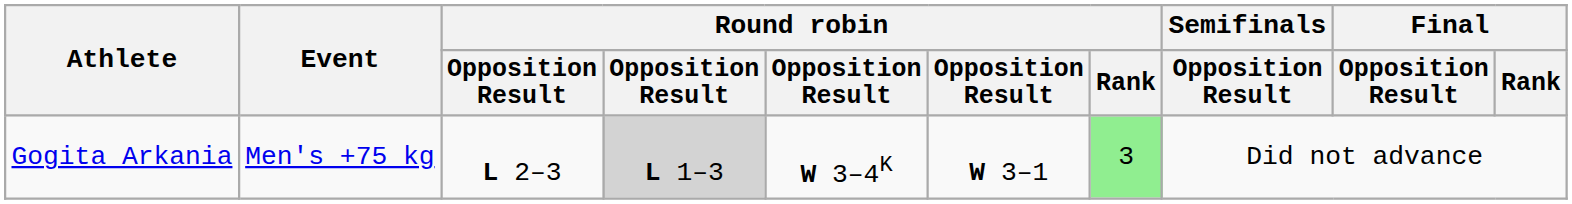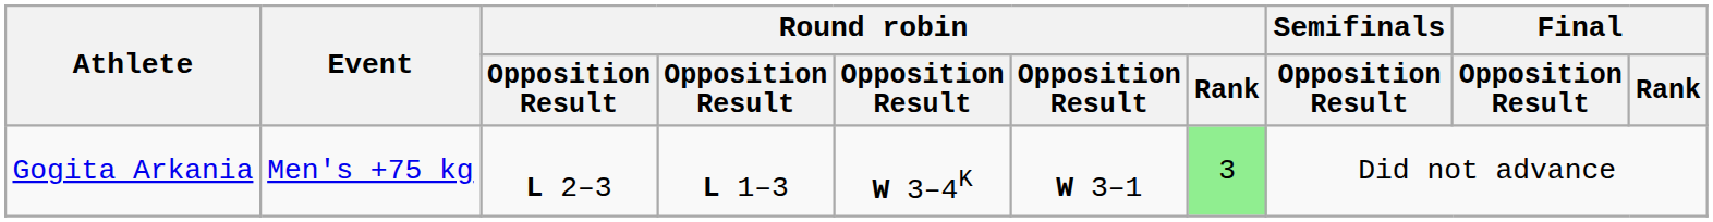Gogita Arkania | column 4: lightgrey background -> no background
